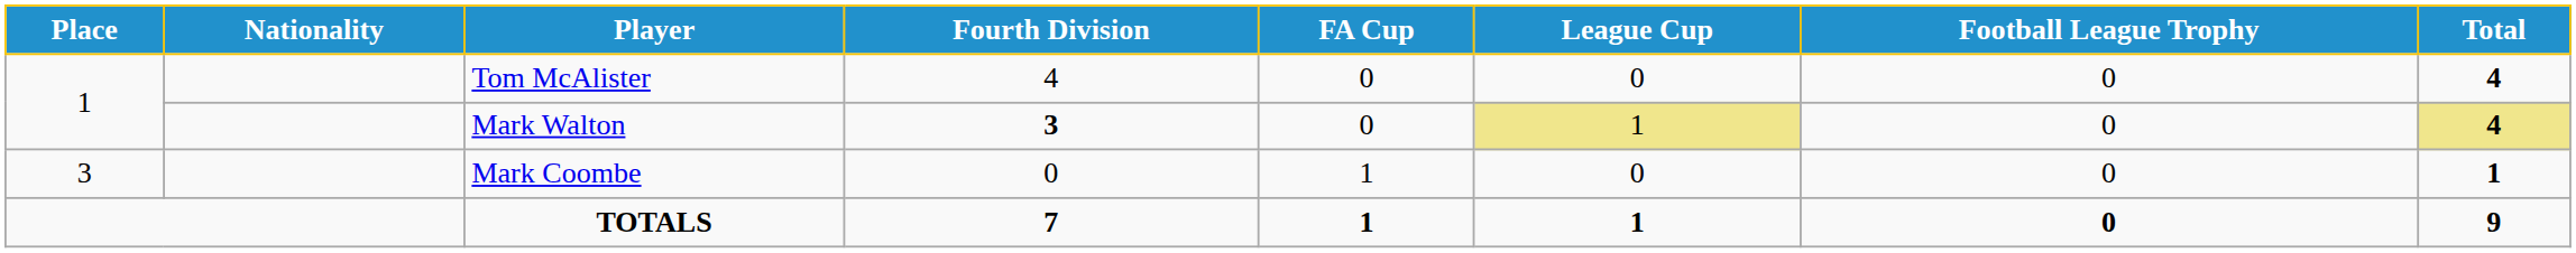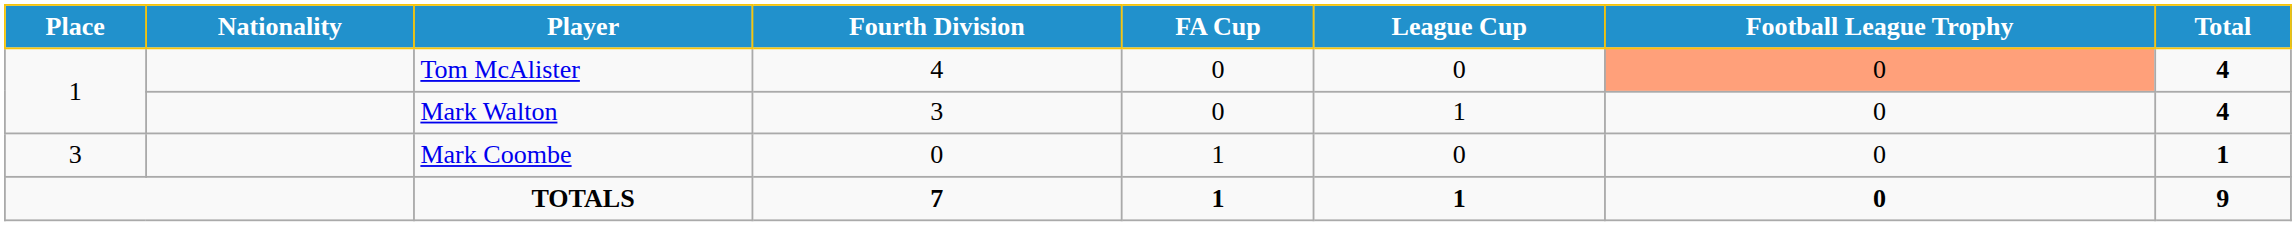Tom McAlister | Football League Trophy: no background -> lightsalmon background
Mark Walton | Fourth Division: bold -> normal
Mark Walton | League Cup: khaki background -> no background
Mark Walton | Total: khaki background -> no background
